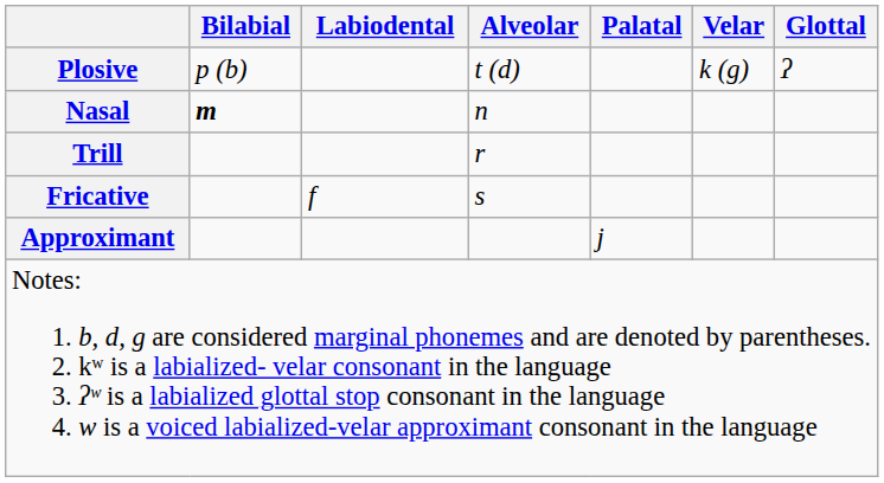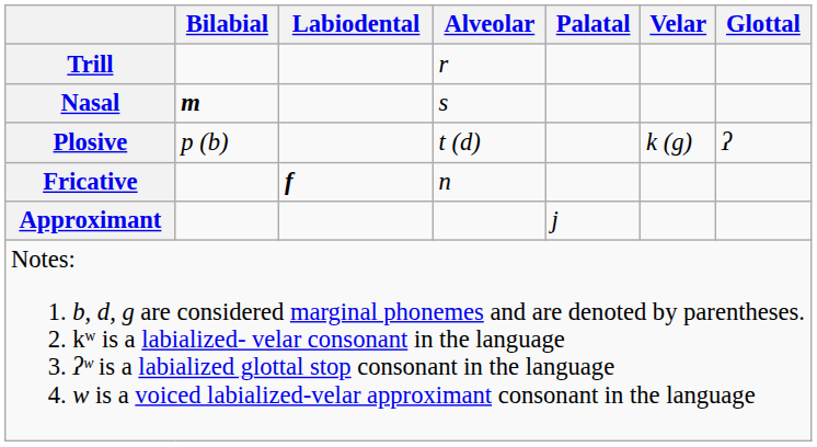rows swapped: Plosive <-> Trill
Nasal | Alveolar: n -> s
Fricative | Labiodental: normal -> bold
Fricative | Alveolar: s -> n
